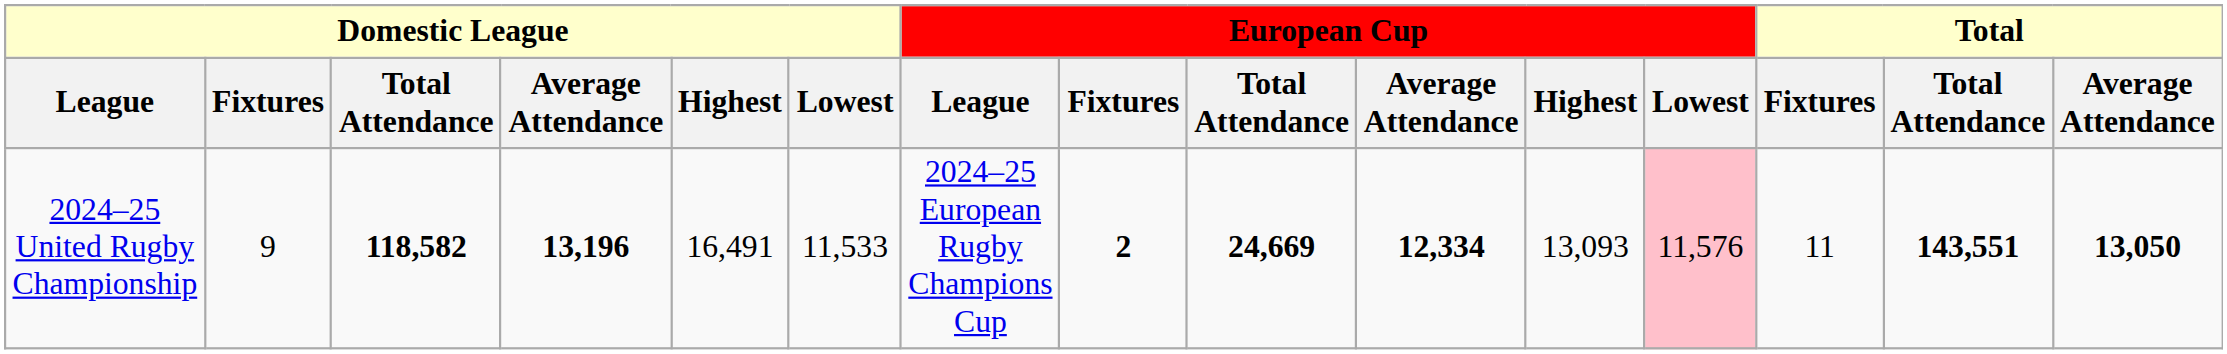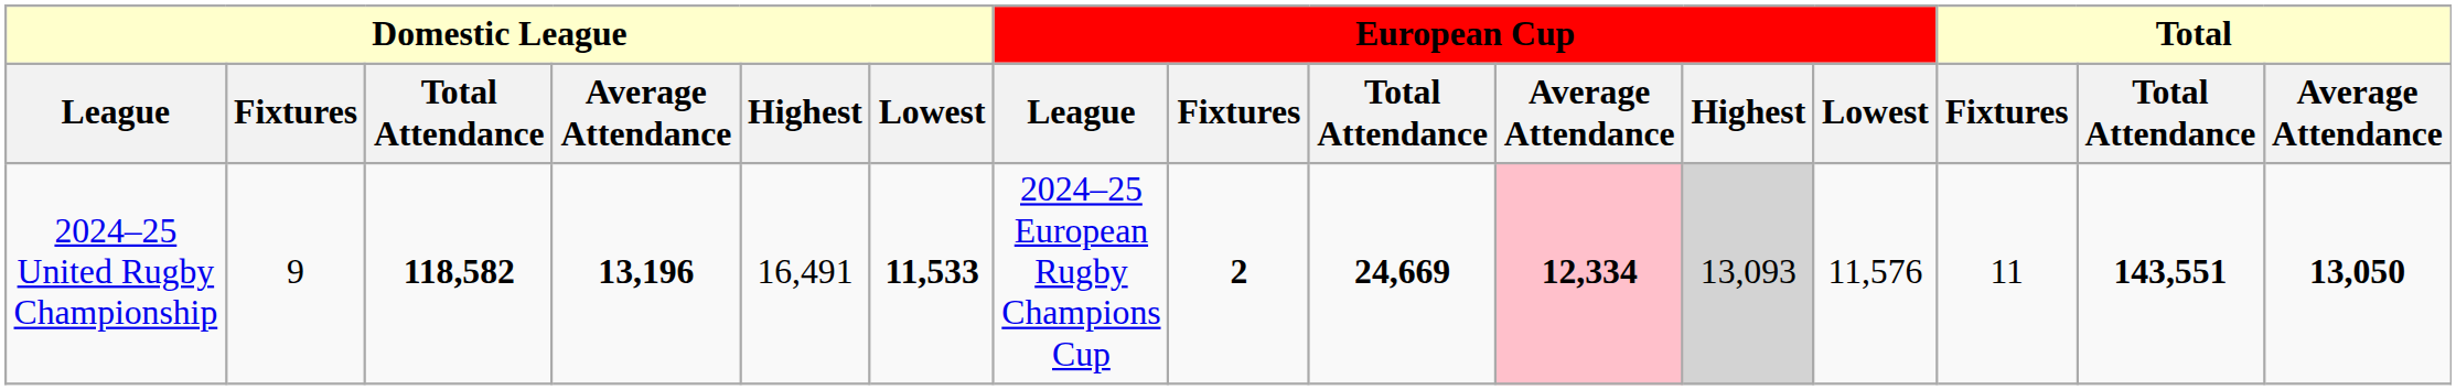2024–25 United Rugby Championship | column 6: normal -> bold
2024–25 United Rugby Championship | column 10: no background -> pink background
2024–25 United Rugby Championship | column 11: no background -> lightgrey background
2024–25 United Rugby Championship | column 12: pink background -> no background
